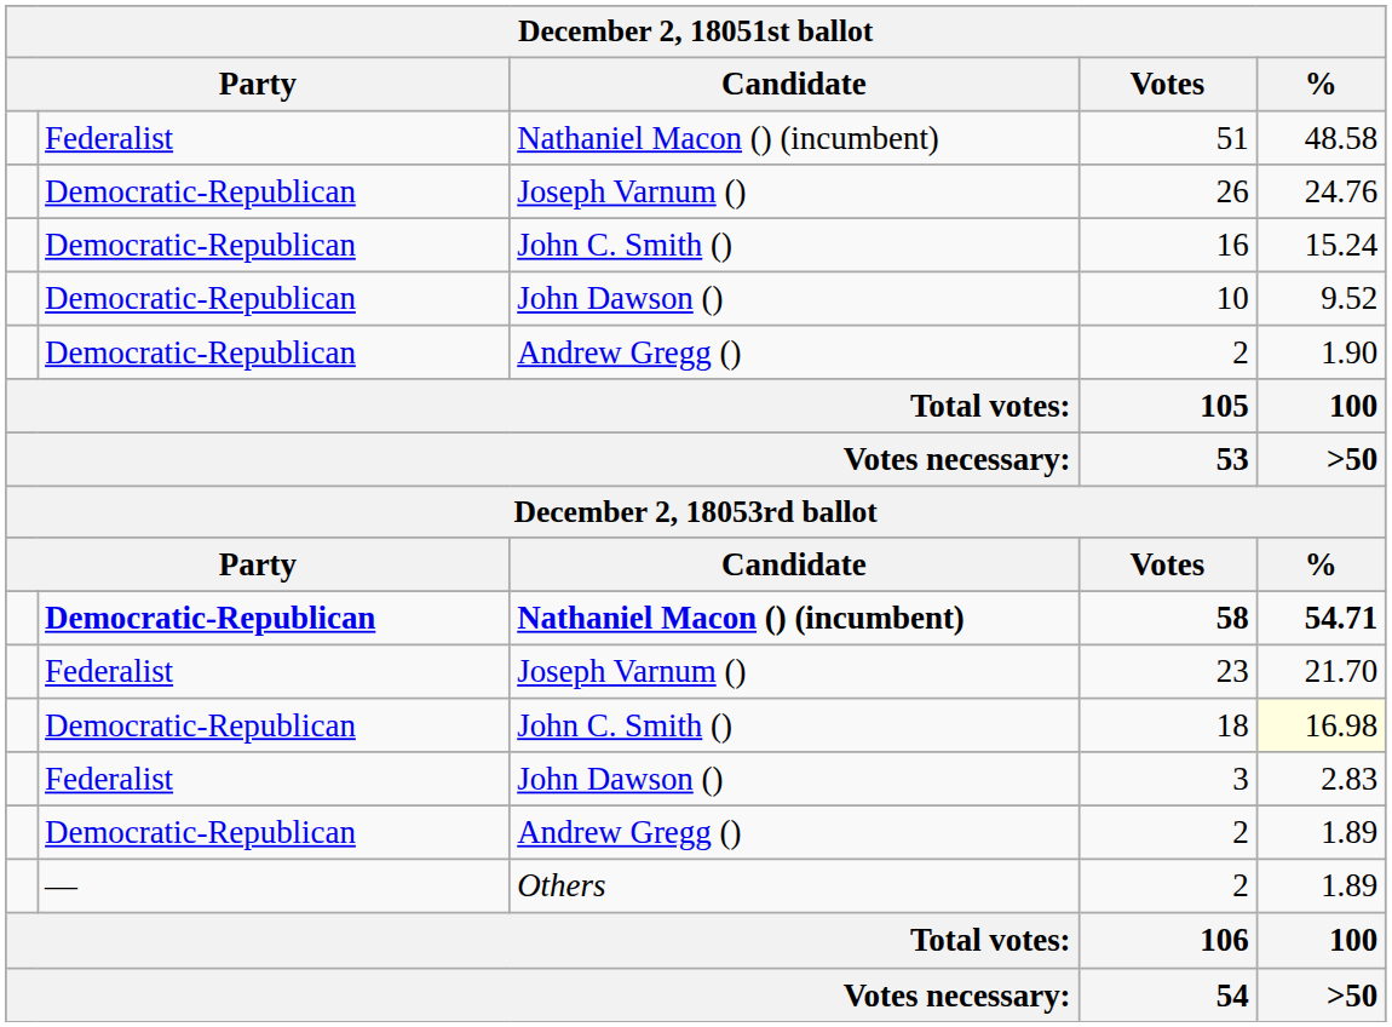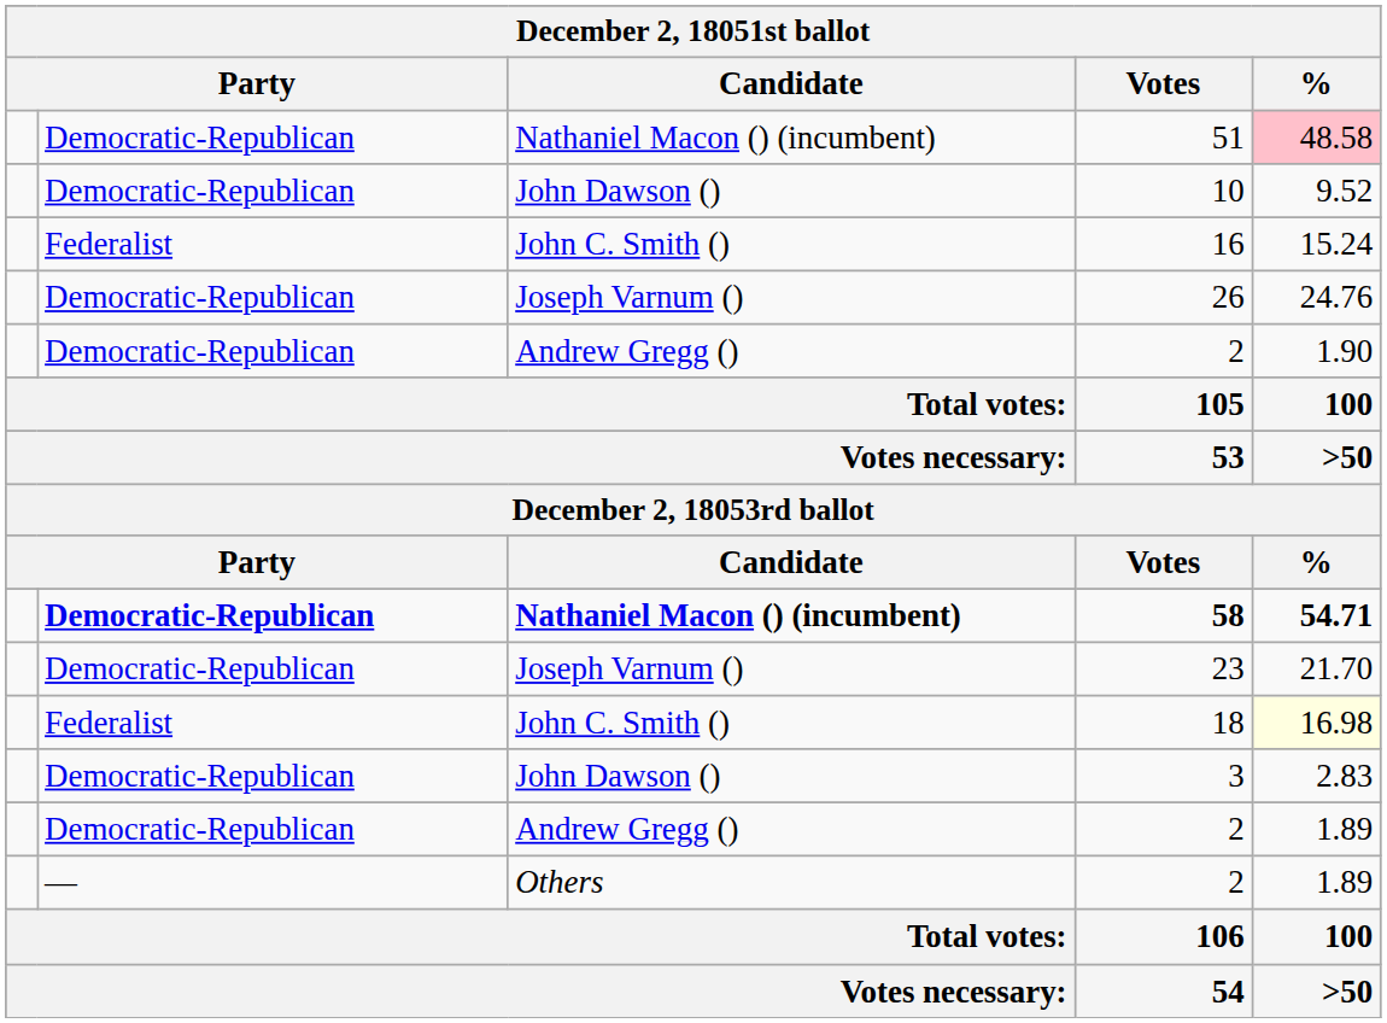51 | column 2: Federalist -> Democratic-Republican
51 | %: no background -> pink background
rows swapped: 26 <-> 10
16 | column 2: Democratic-Republican -> Federalist
23 | column 2: Federalist -> Democratic-Republican
18 | column 2: Democratic-Republican -> Federalist
3 | column 2: Federalist -> Democratic-Republican
